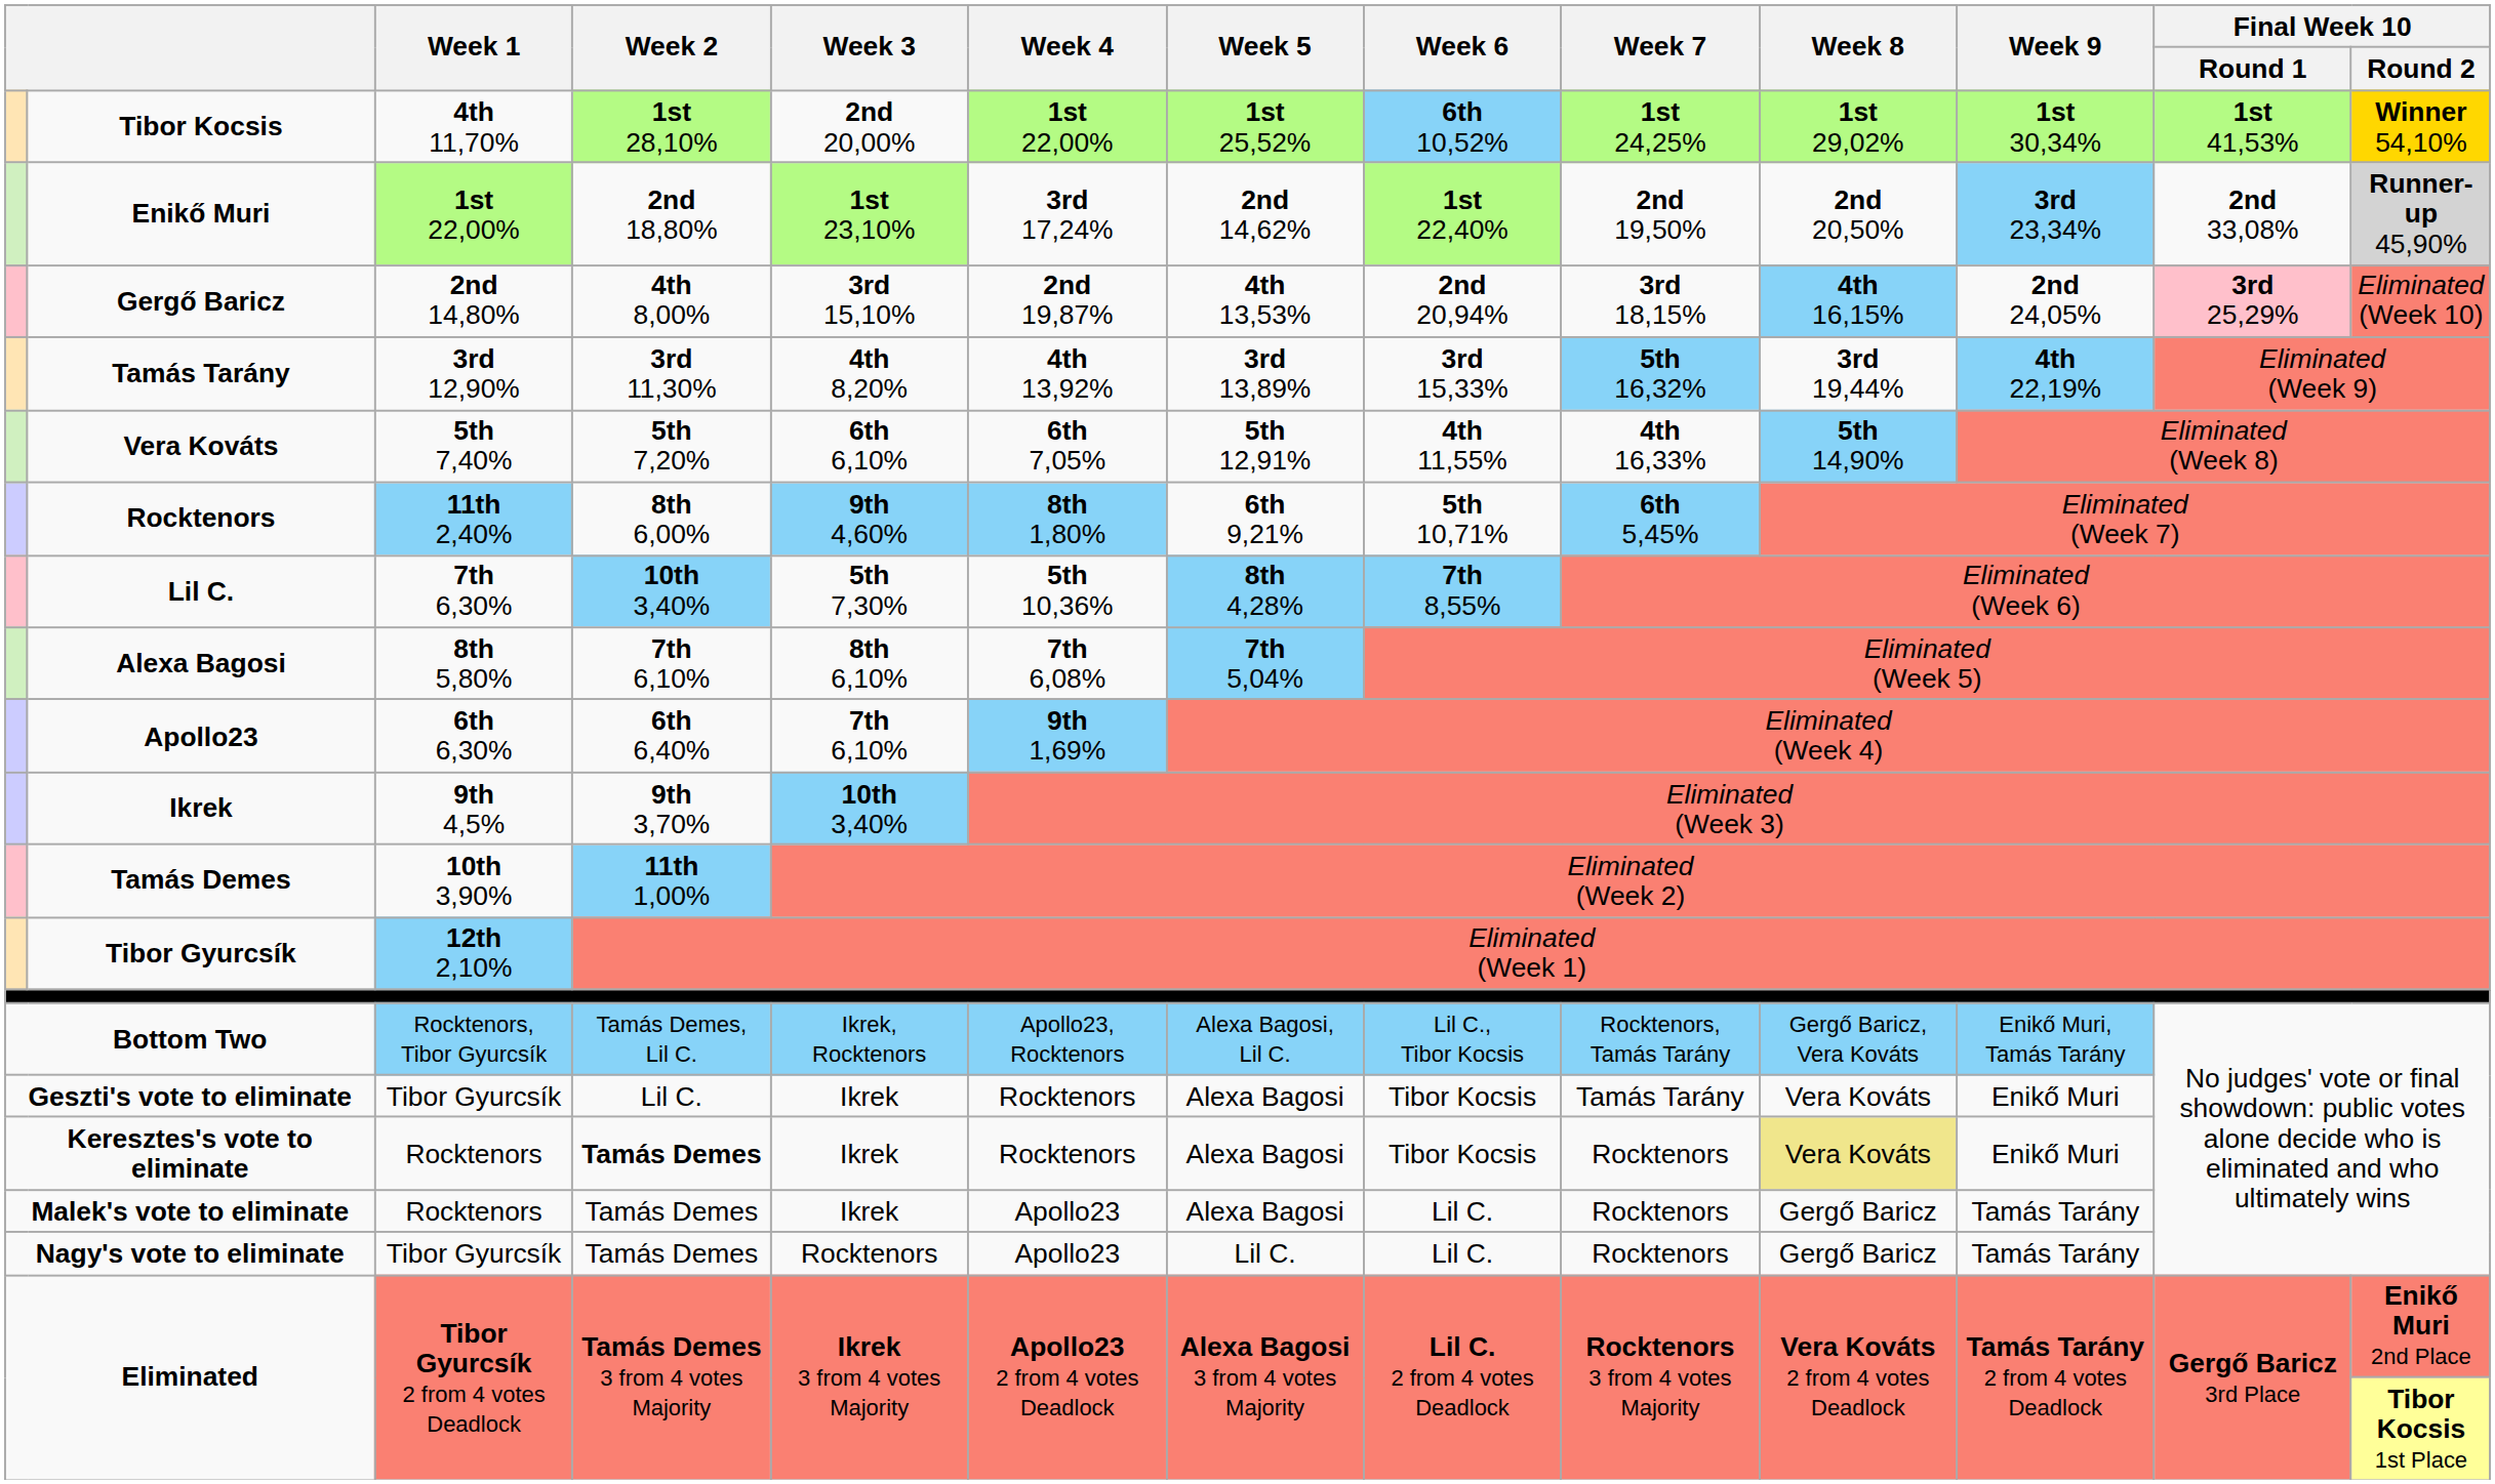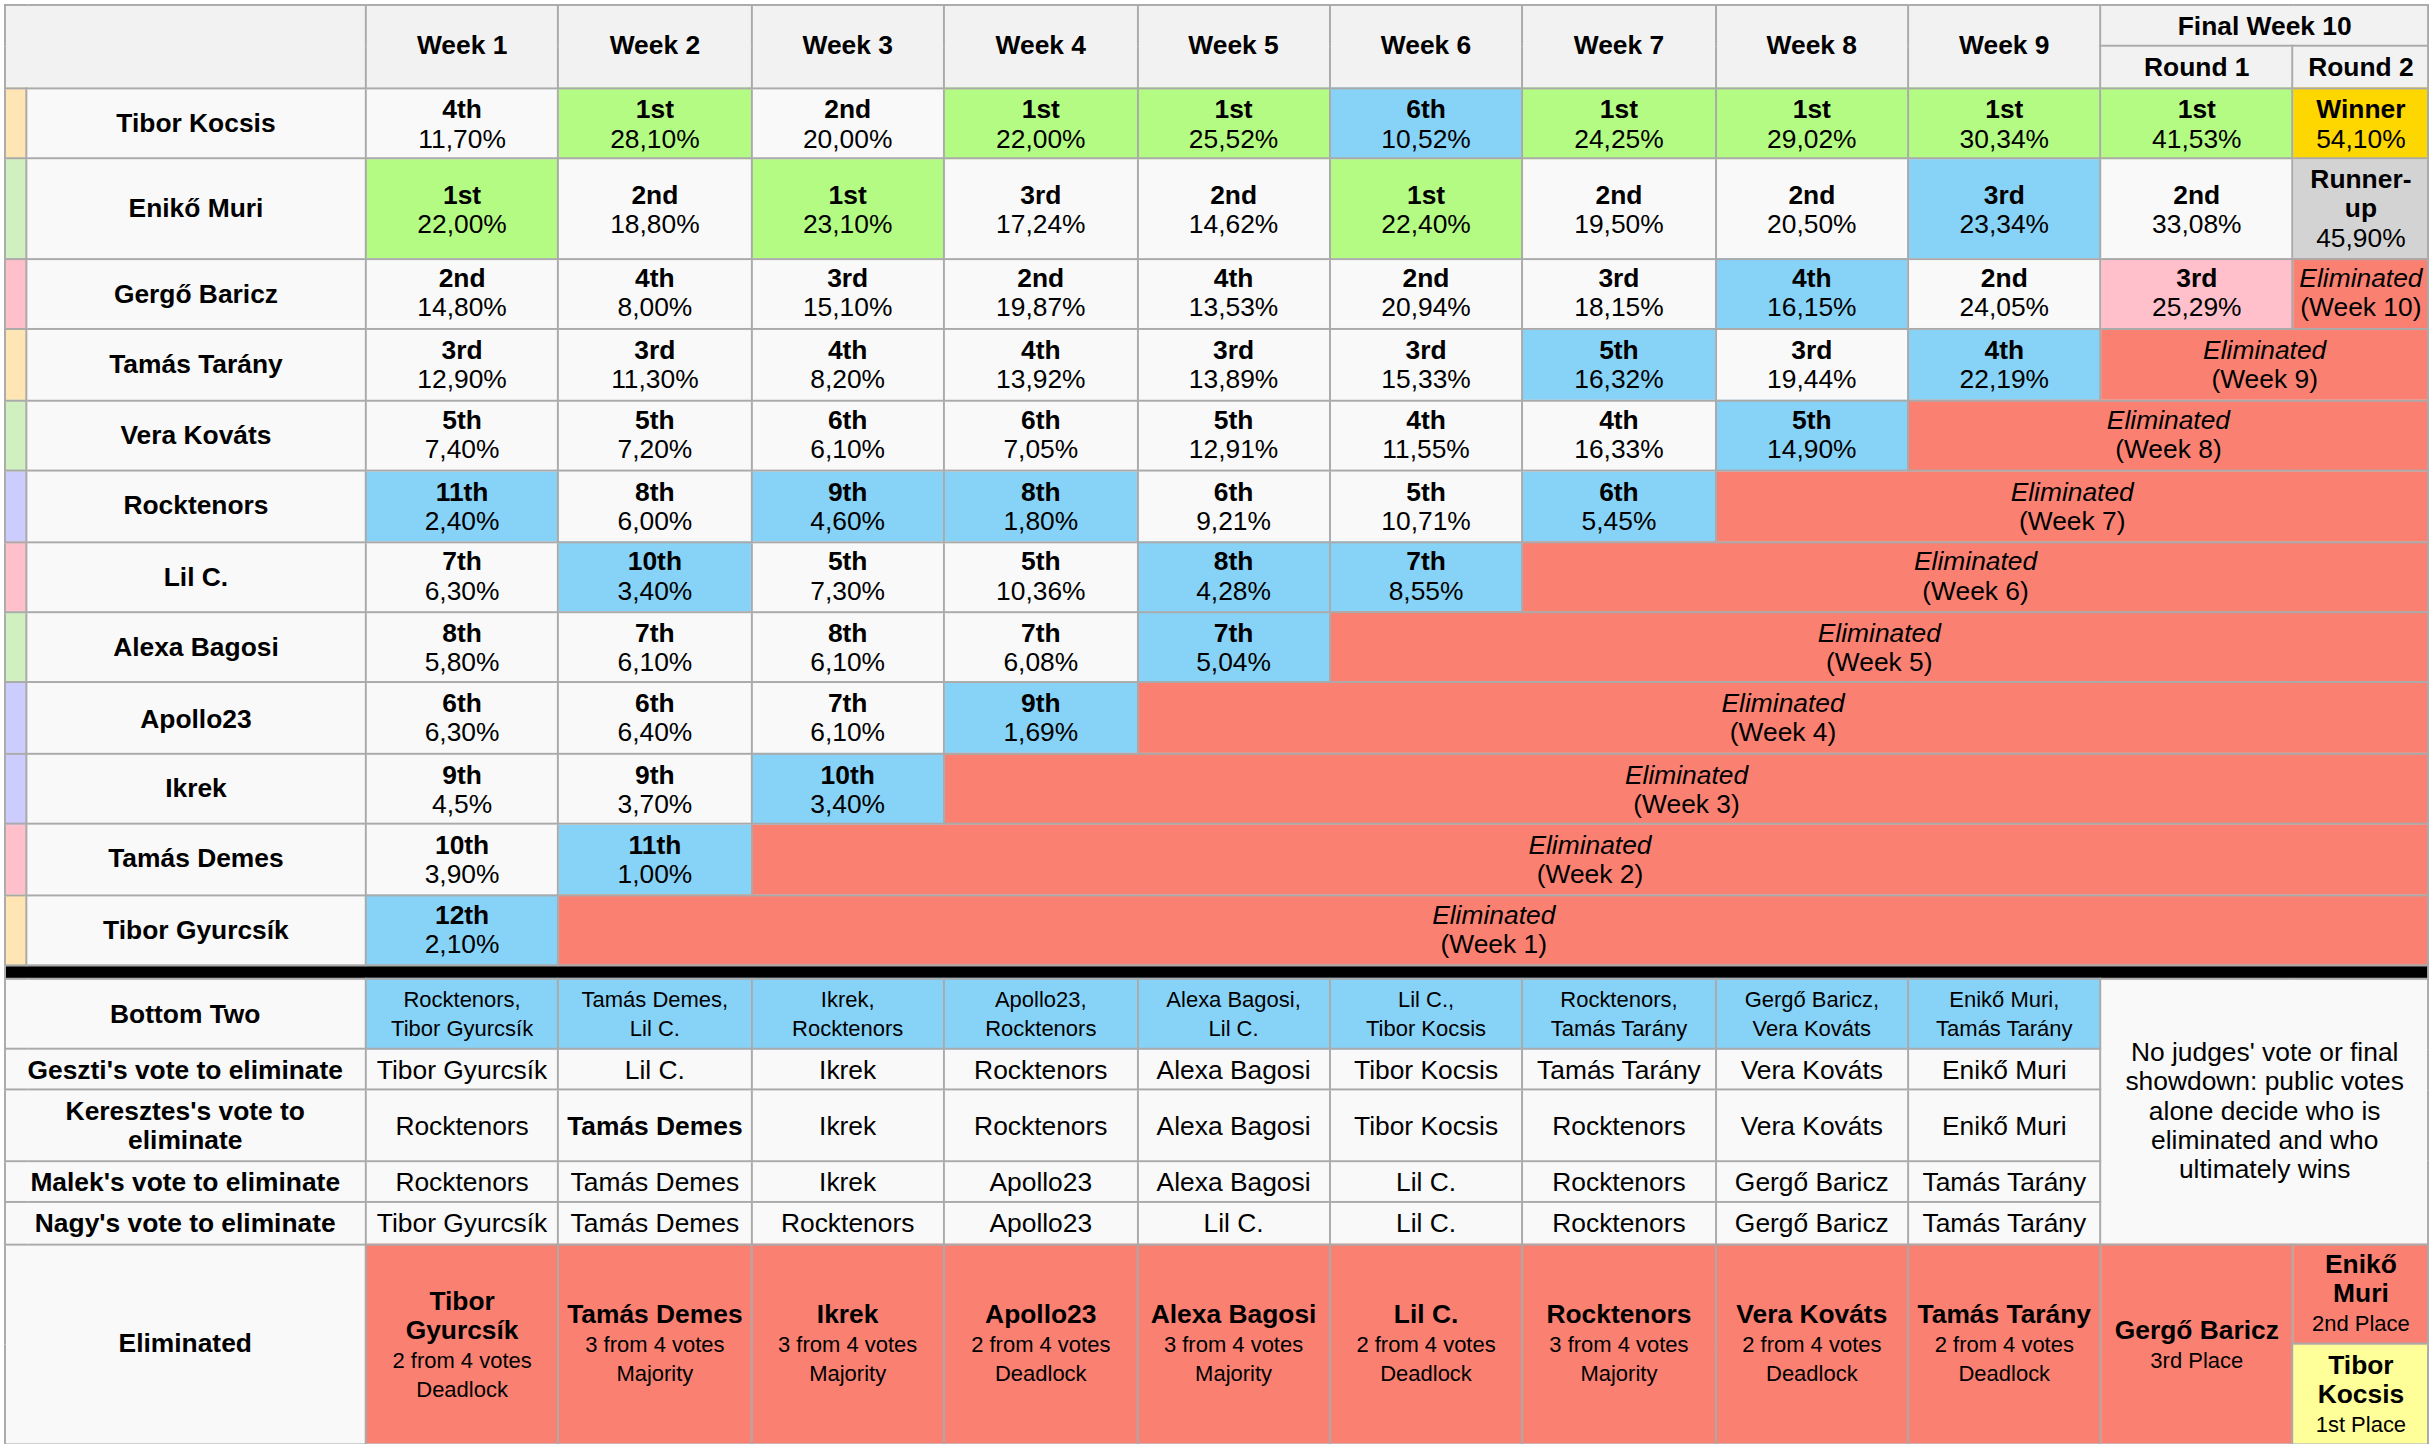Keresztes's vote to eliminate | Week 8: khaki background -> no background
